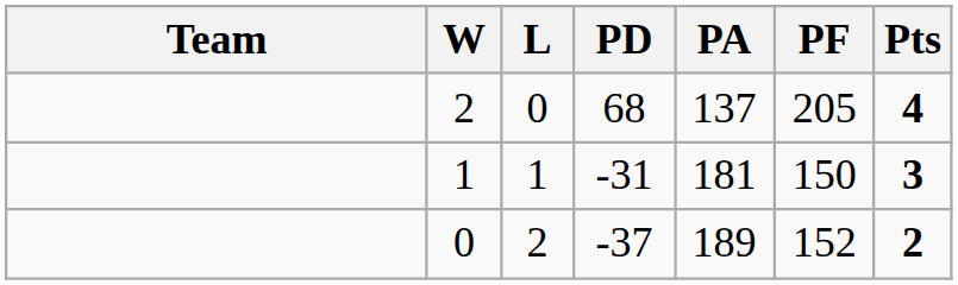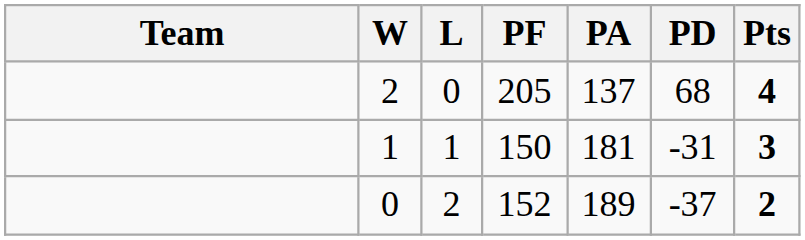columns swapped: PF <-> PD
